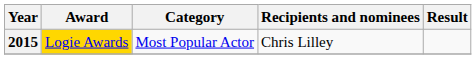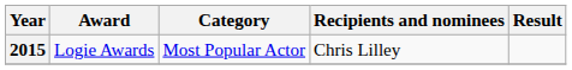2015 | Award: gold background -> no background
